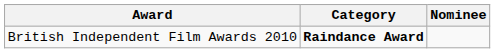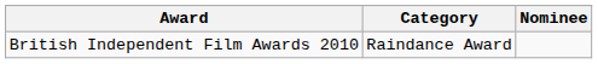British Independent Film Awards 2010 | Category: bold -> normal
